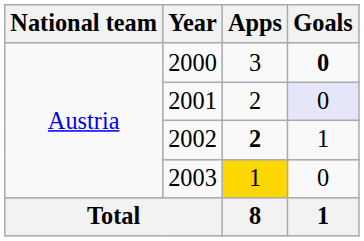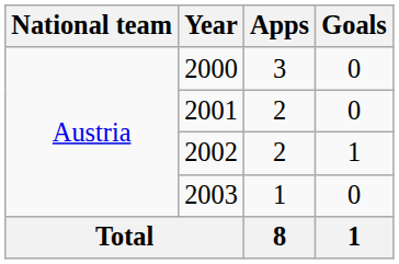2000 | Goals: bold -> normal
2001 | Goals: lavender background -> no background
2002 | Apps: bold -> normal
2003 | Apps: gold background -> no background
